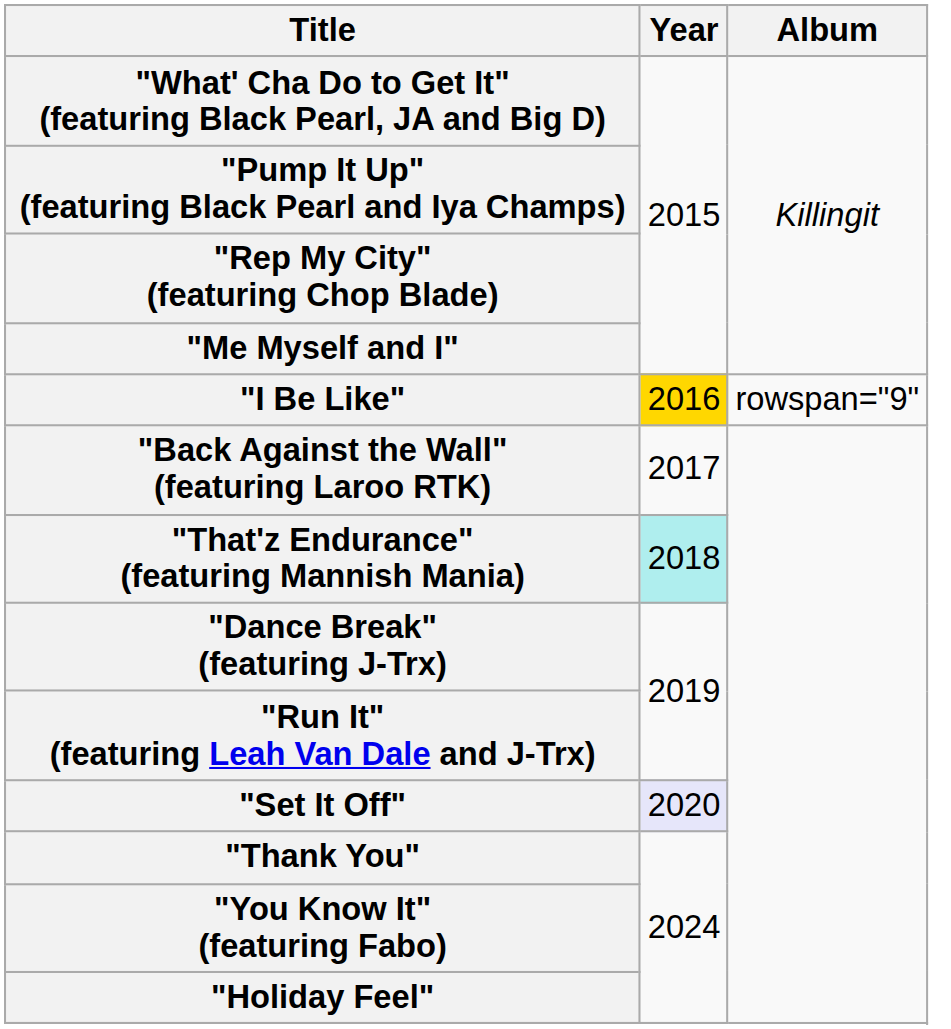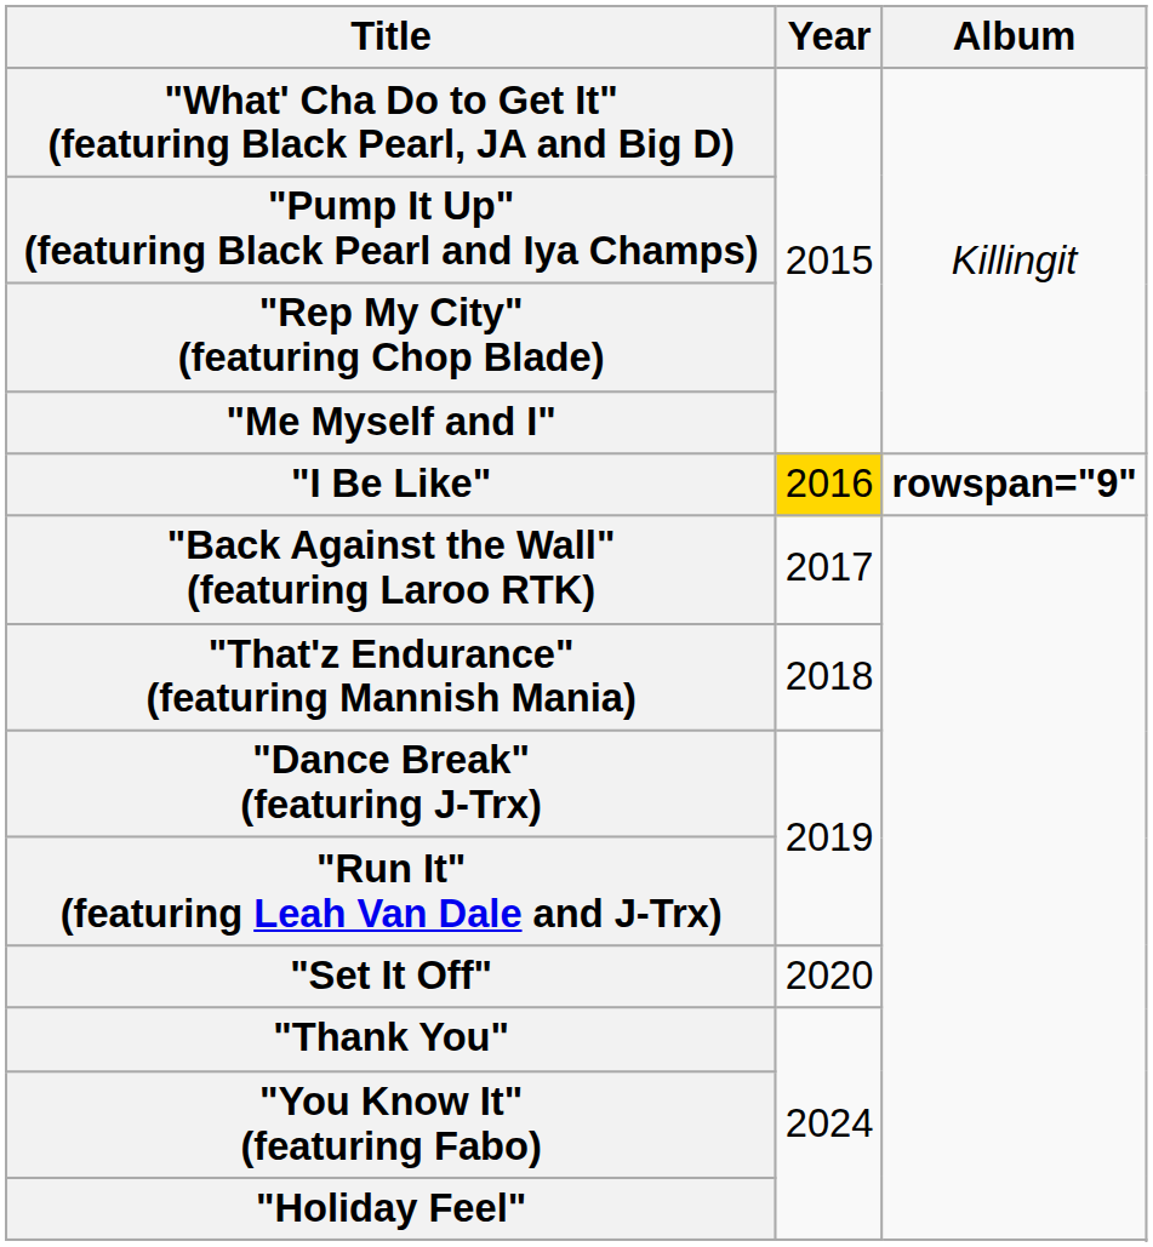"I Be Like" | Album: normal -> bold
"That'z Endurance" (featuring Mannish Mania) | Year: paleturquoise background -> no background
"Set It Off" | Year: lavender background -> no background
